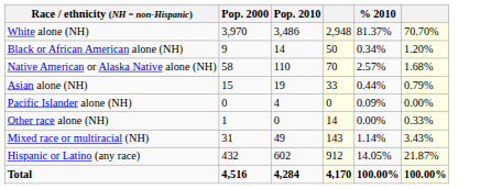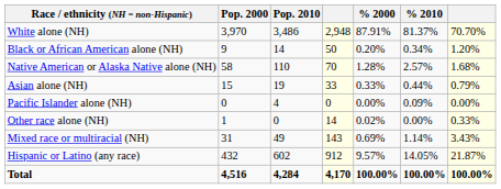+ column: % 2000 | 87.91% | 0.20% | 1.28% | 0.33% | 0.00% | 0.02% | 0.69% | 9.57% | 100.00%
